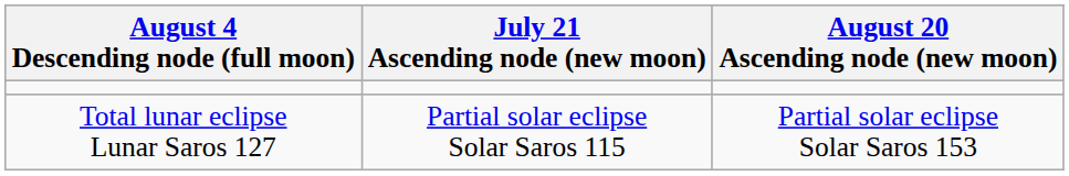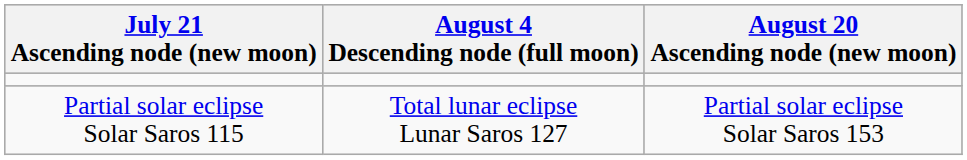columns swapped: July 21 Ascending node (new moon) <-> August 4 Descending node (full moon)
